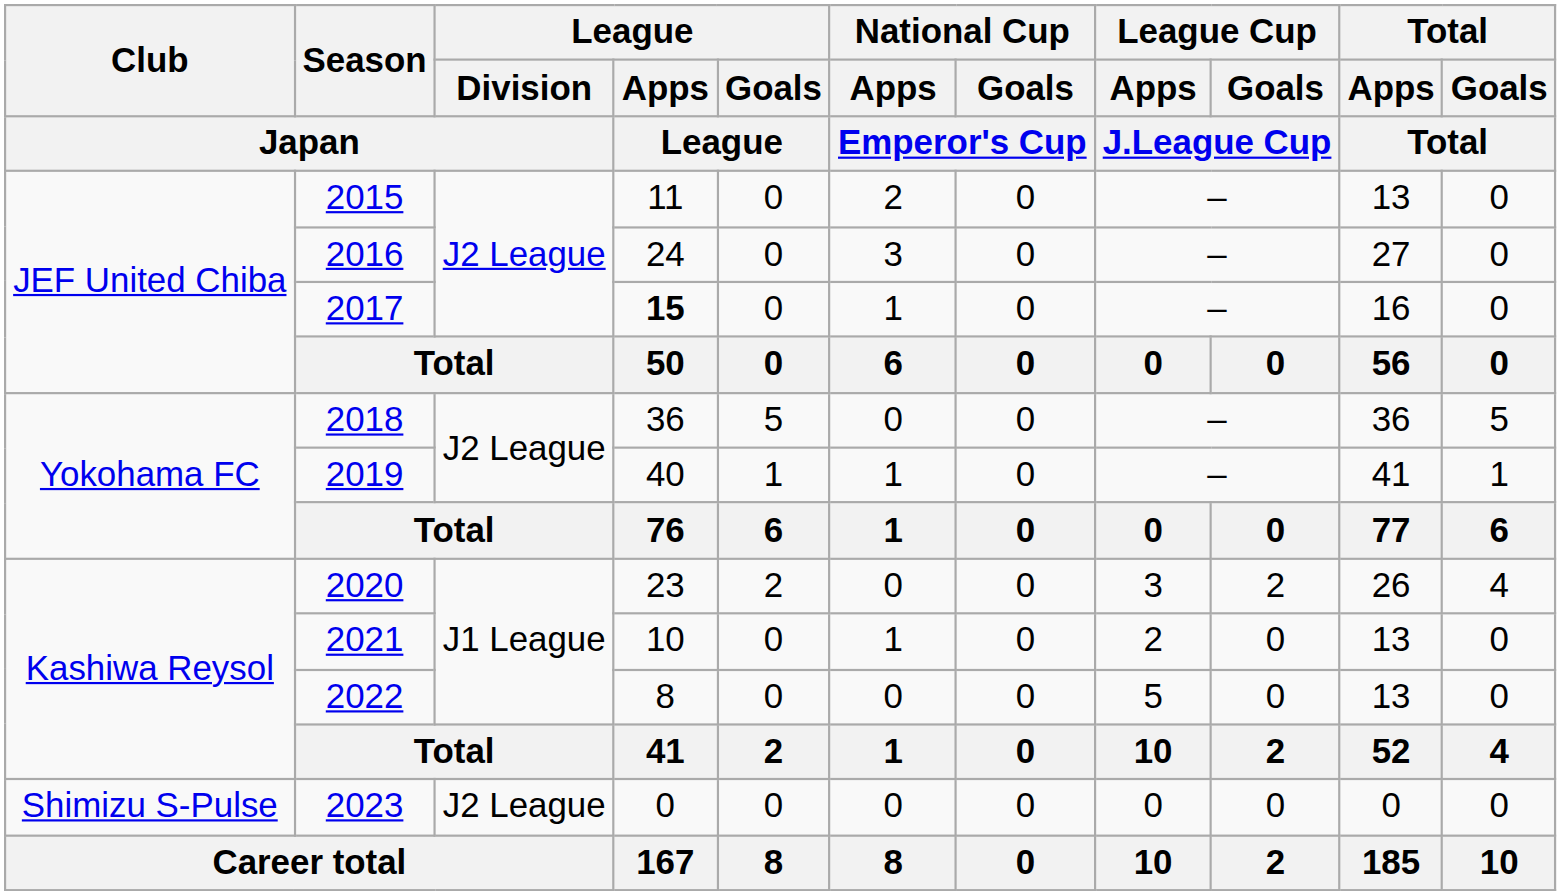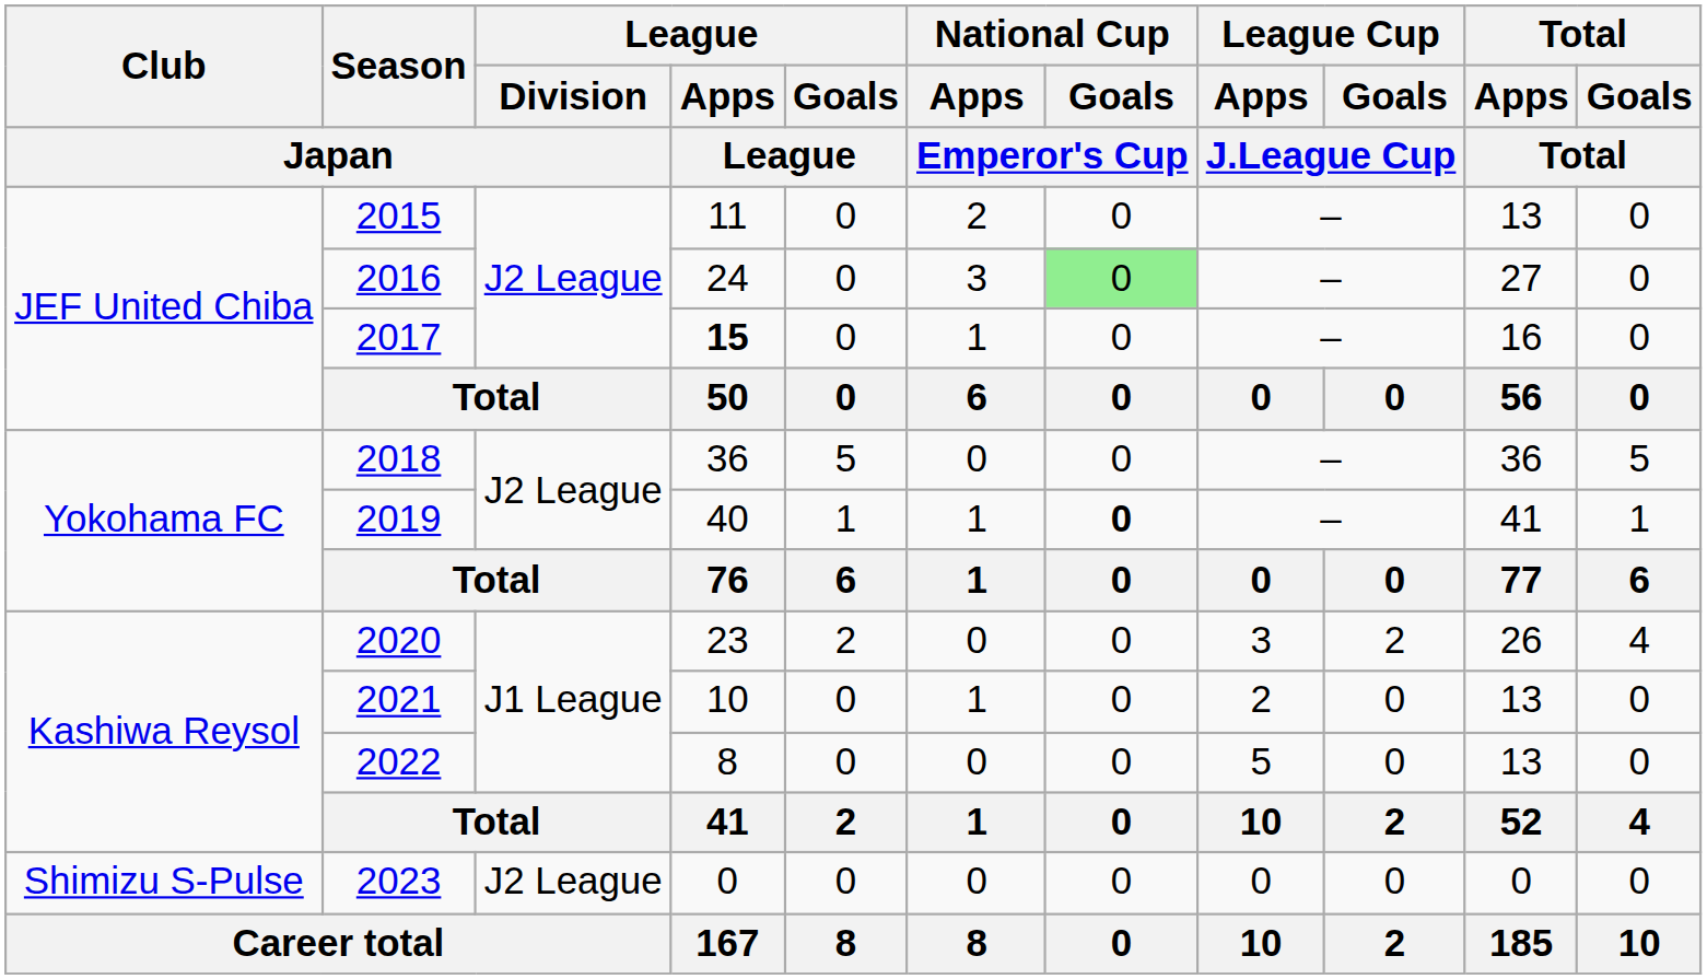2016 | National Cup / Goals / Emperor's Cup: no background -> lightgreen background
2019 | National Cup / Goals / Emperor's Cup: normal -> bold
